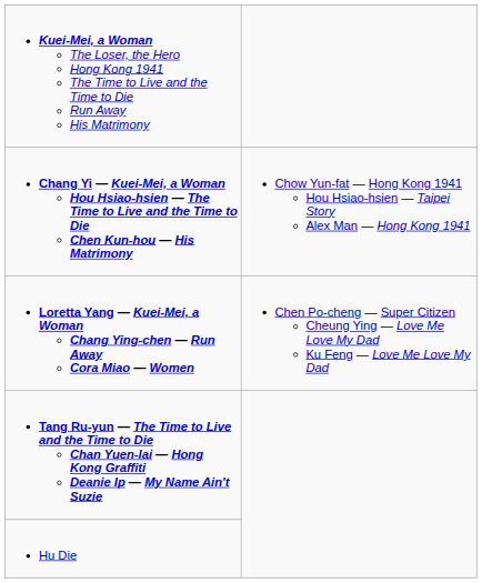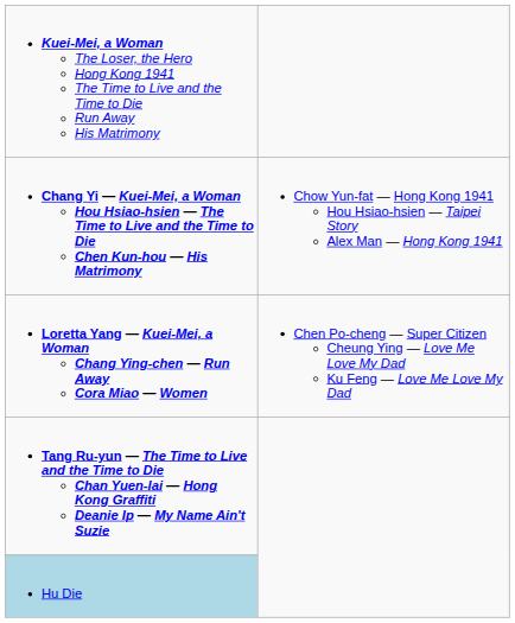Hu Die | column 1: no background -> lightblue background
